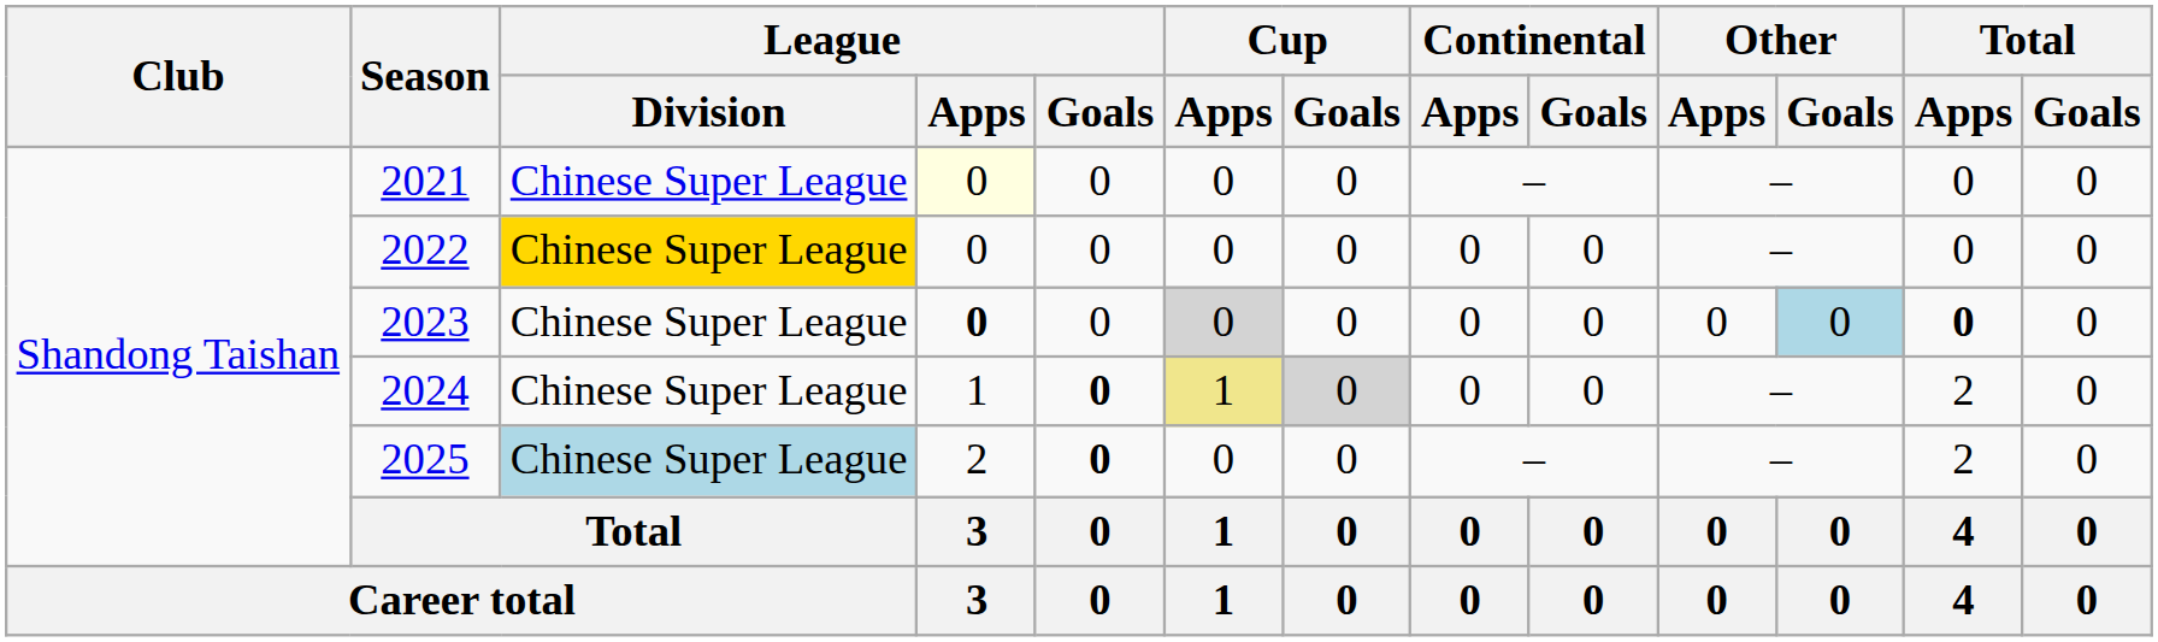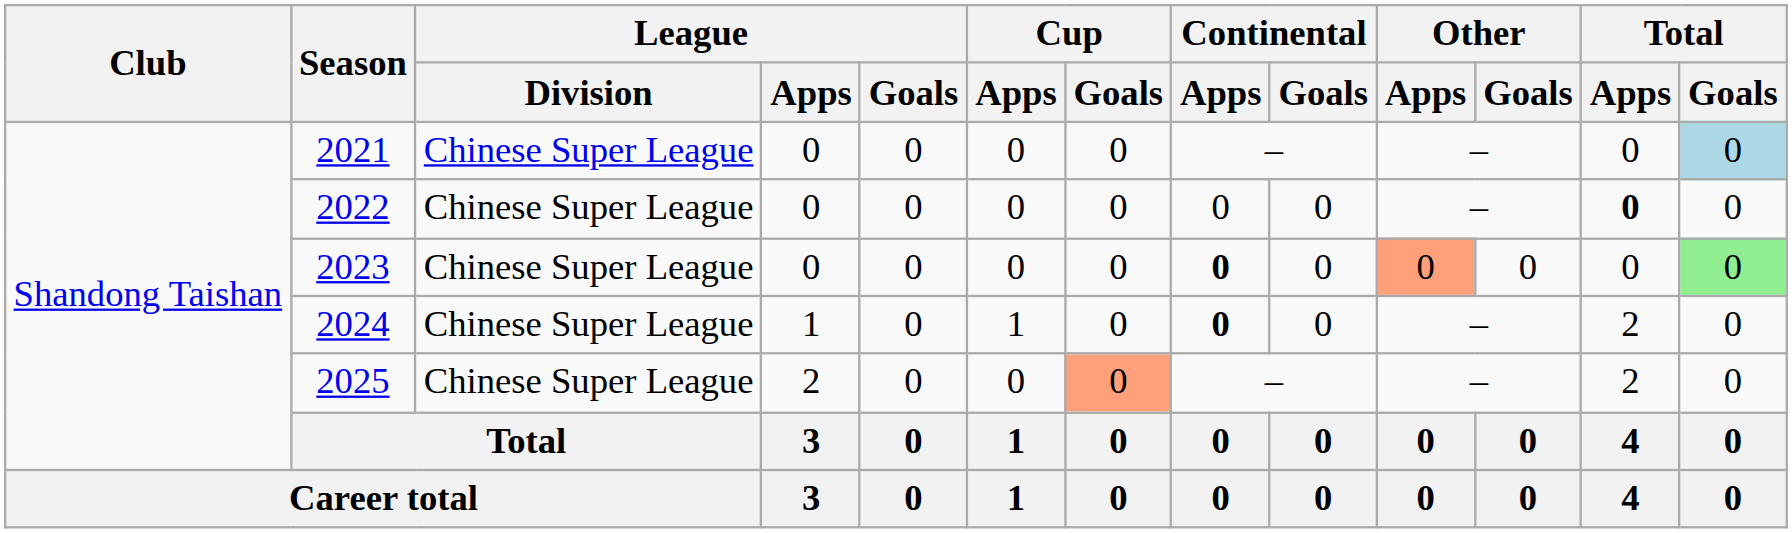2021 | League / Apps: lightyellow background -> no background
2021 | Total / Goals: no background -> lightblue background
2022 | League / Division: gold background -> no background
2022 | Total / Apps: normal -> bold
2023 | League / Apps: bold -> normal
2023 | Cup / Apps: lightgrey background -> no background
2023 | Continental / Apps: normal -> bold
2023 | Other / Apps: no background -> lightsalmon background
2023 | Other / Goals: lightblue background -> no background
2023 | Total / Apps: bold -> normal
2023 | Total / Goals: no background -> lightgreen background
2024 | League / Goals: bold -> normal
2024 | Cup / Apps: khaki background -> no background
2024 | Cup / Goals: lightgrey background -> no background
2024 | Continental / Apps: normal -> bold
2025 | League / Division: lightblue background -> no background
2025 | League / Goals: bold -> normal
2025 | Cup / Goals: no background -> lightsalmon background
